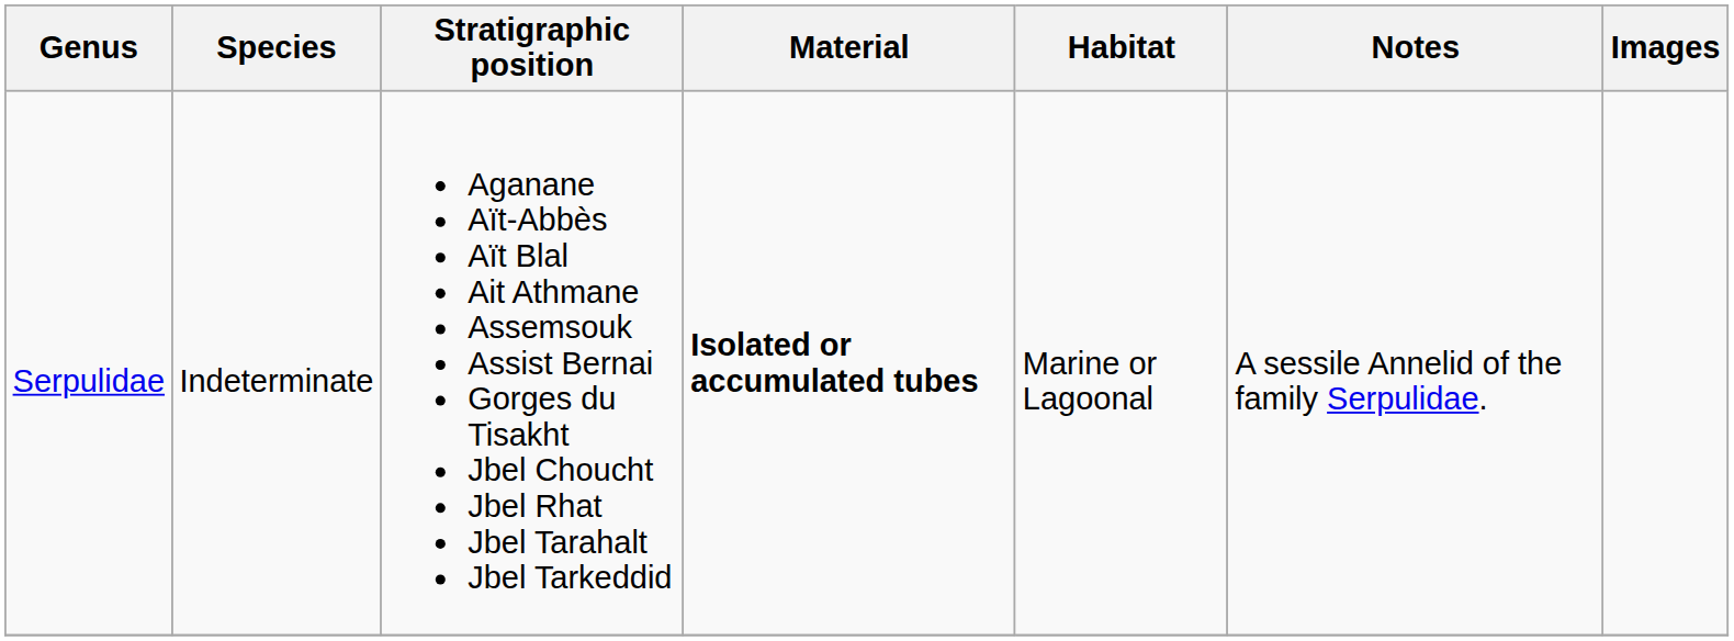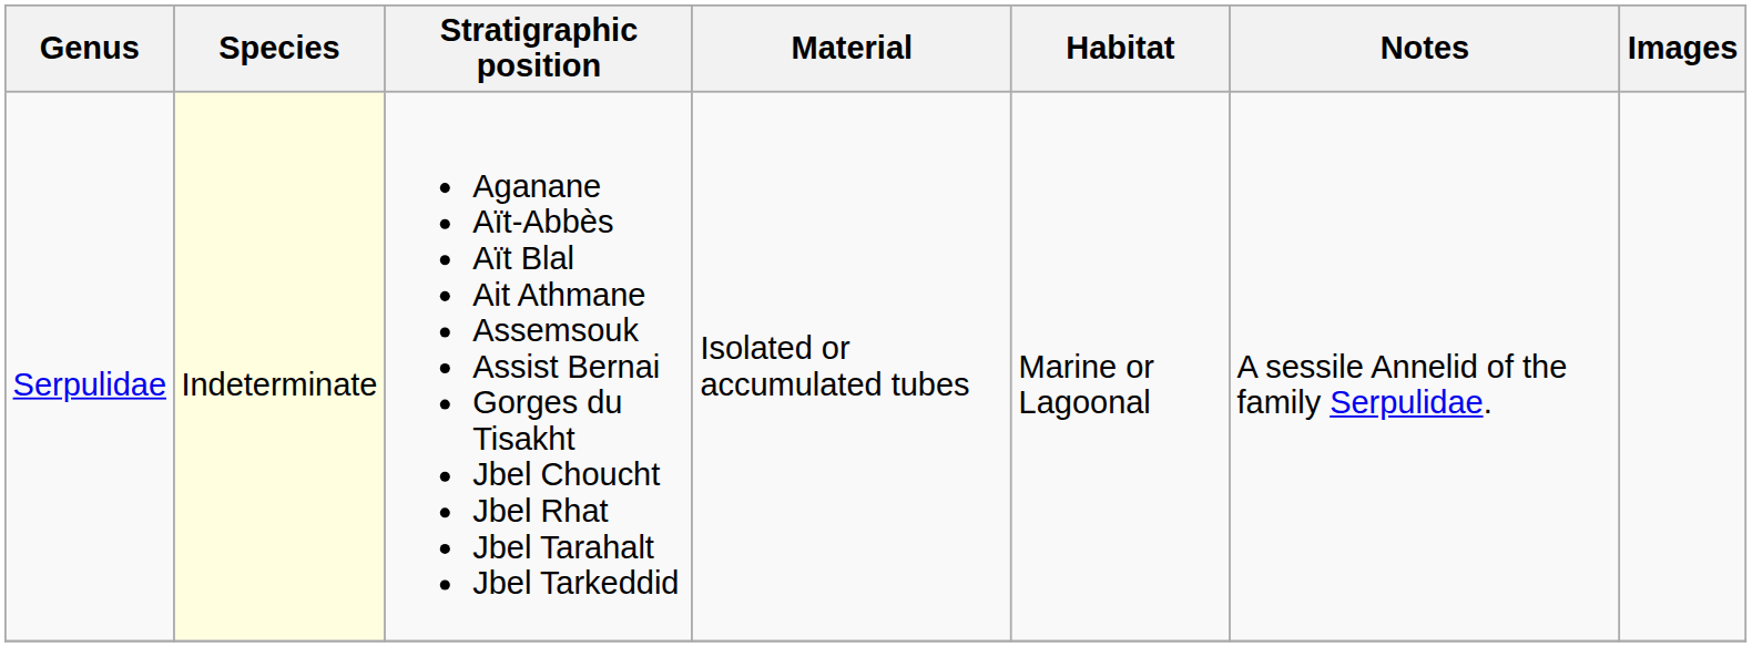Serpulidae | Species: no background -> lightyellow background
Serpulidae | Material: bold -> normal
